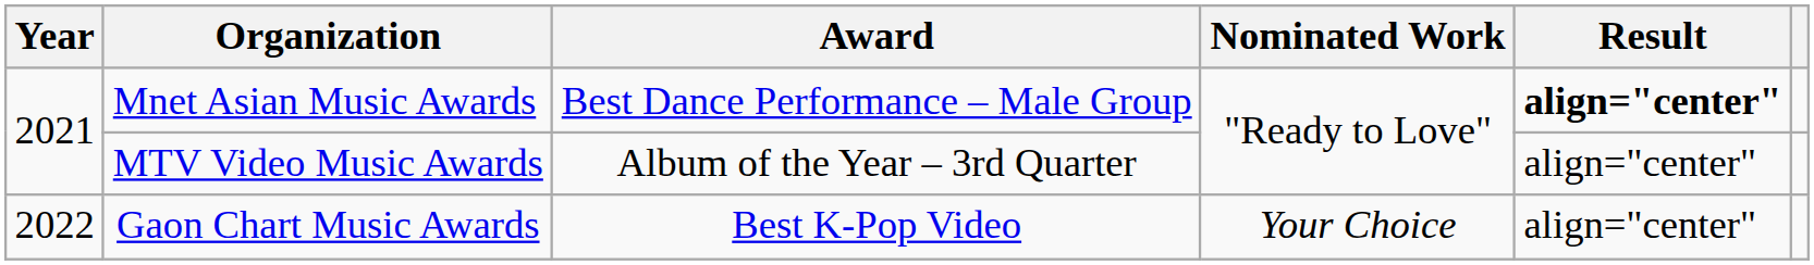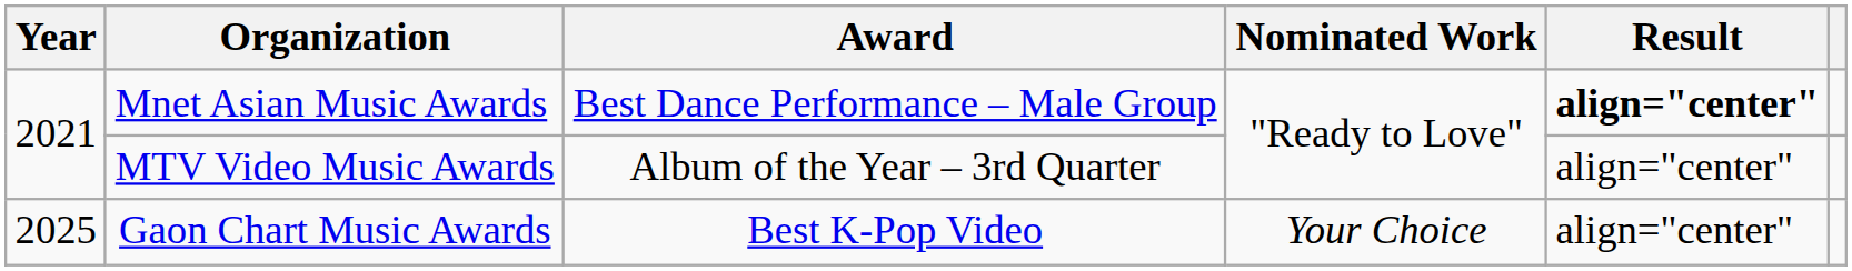Gaon Chart Music Awards | Year: 2022 -> 2025
